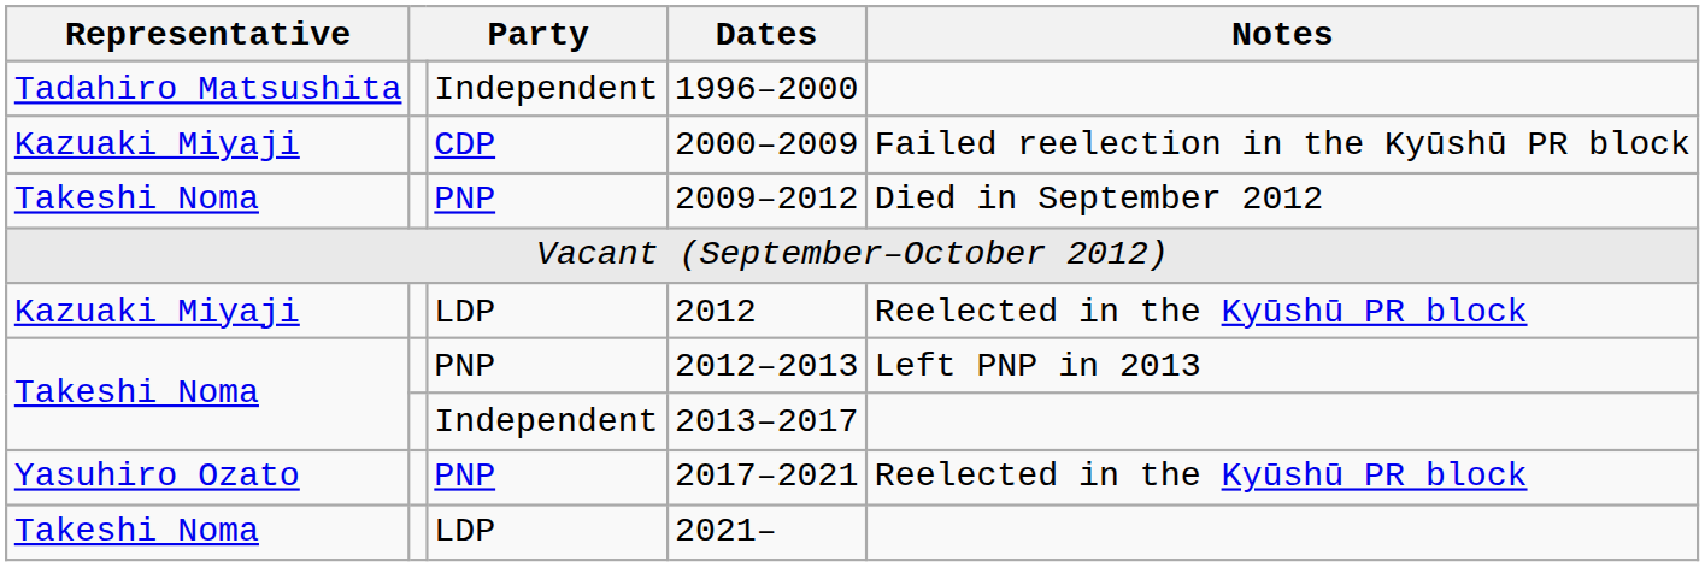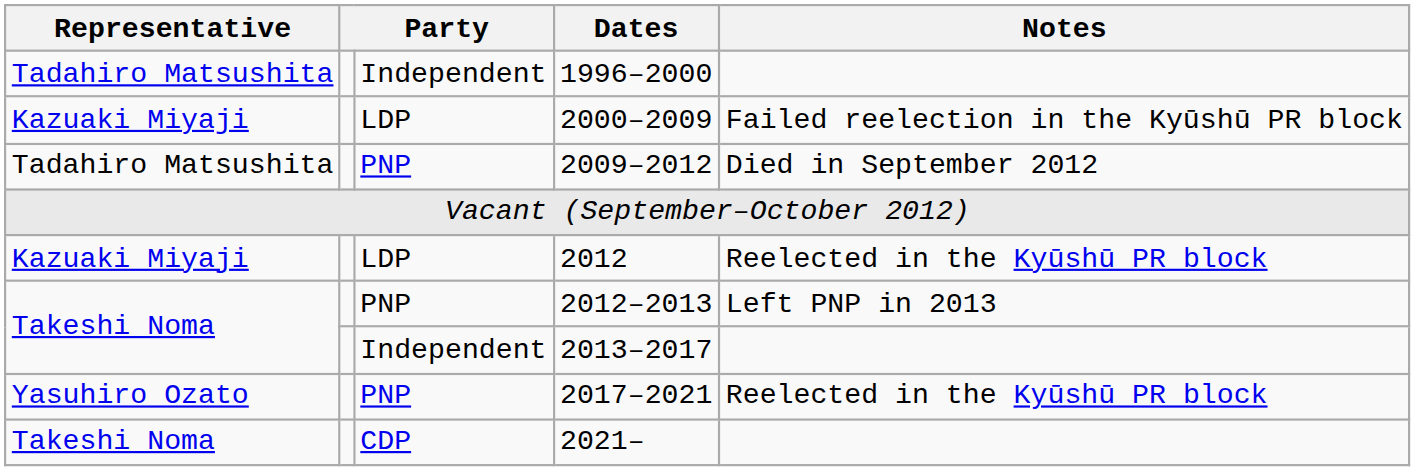2000–2009 | column 3: CDP -> LDP
2009–2012 | Representative: Takeshi Noma -> Tadahiro Matsushita
2021– | column 3: LDP -> CDP
